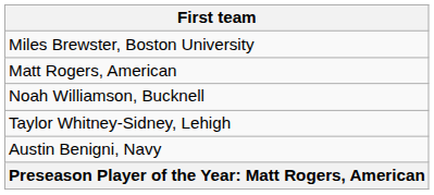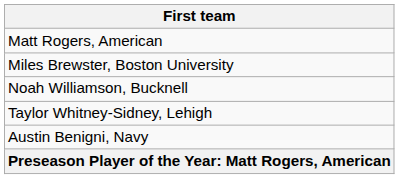row 2 | column 1: Miles Brewster, Boston University -> Matt Rogers, American
row 3 | column 1: Matt Rogers, American -> Miles Brewster, Boston University
